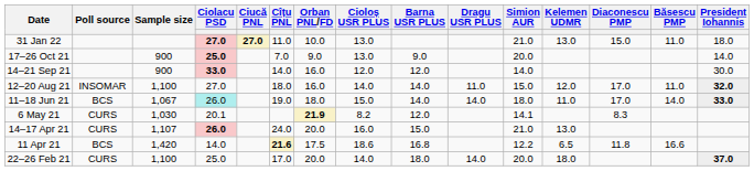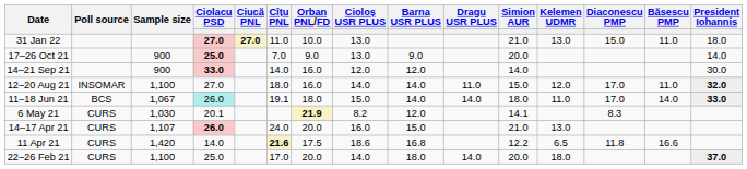11–18 Jun 21 | Cîțu PNL: 19.0 -> 19.1
11 Apr 21 | Poll source: BCS -> CURS
